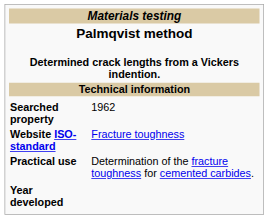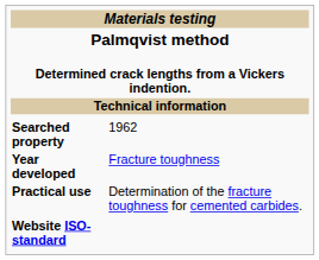row 6 | column 1: Website ISO-standard -> Year developed
row 8 | column 1: Year developed -> Website ISO-standard
